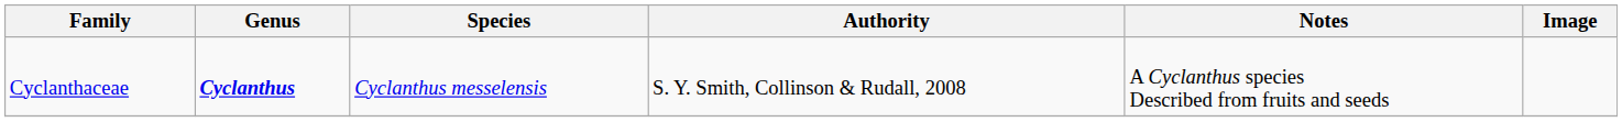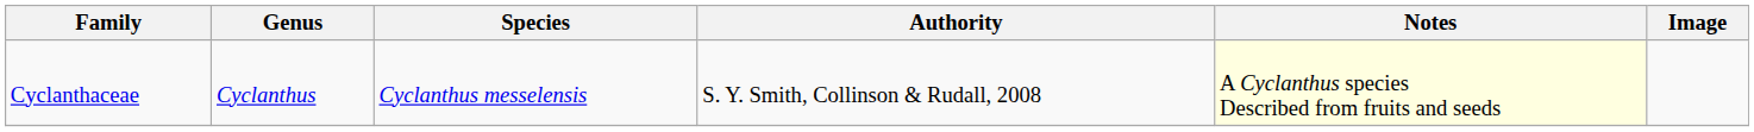Cyclanthaceae | Genus: bold -> normal
Cyclanthaceae | Notes: no background -> lightyellow background
